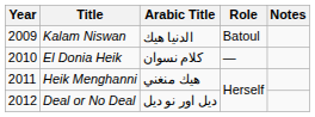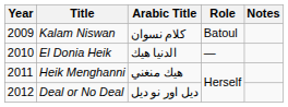Kalam Niswan | Arabic Title: الدنيا هيك -> كلام نسوان
El Donia Heik | Arabic Title: كلام نسوان -> الدنيا هيك
